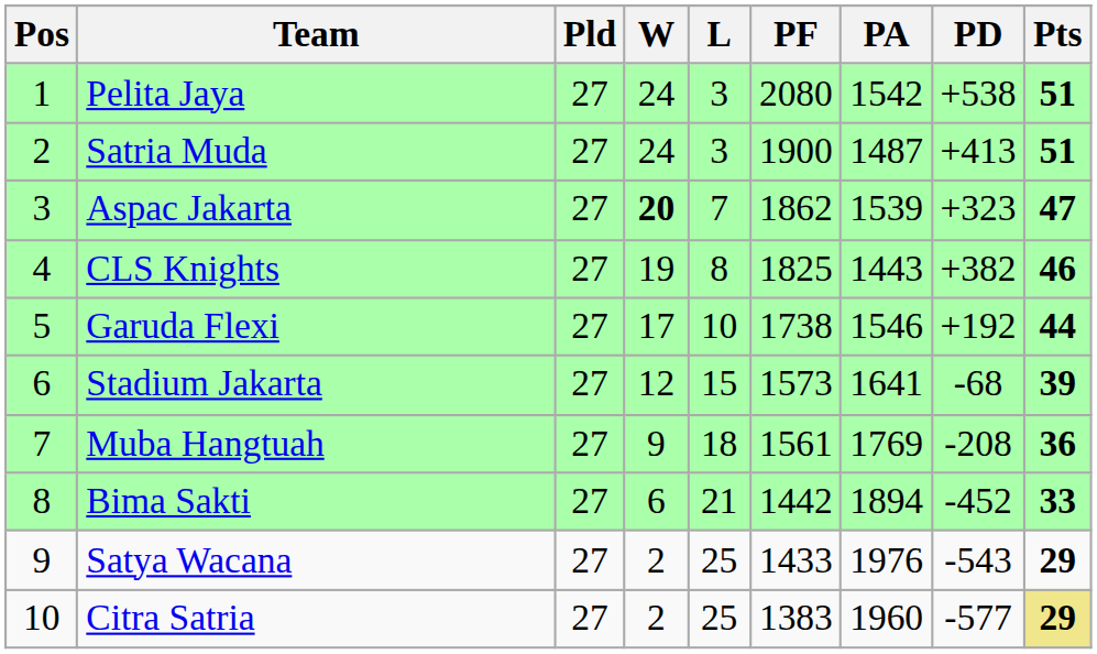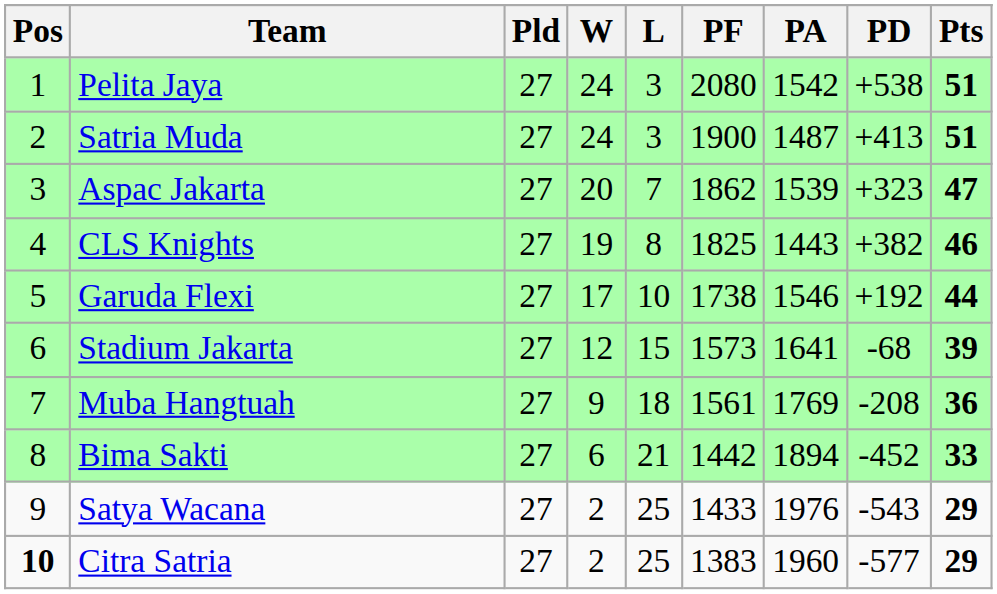Aspac Jakarta | W: bold -> normal
Citra Satria | Pos: normal -> bold
Citra Satria | Pts: khaki background -> no background
